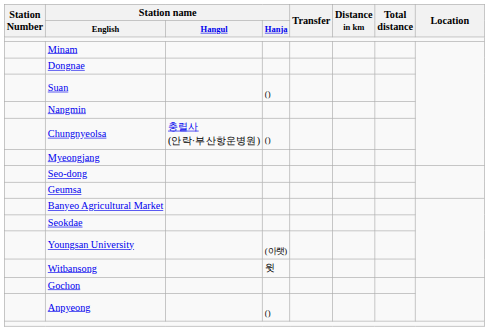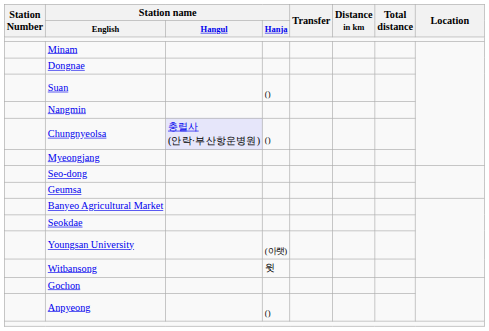Chungnyeolsa | Station name / Hangul: no background -> lavender background
